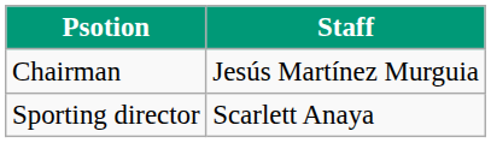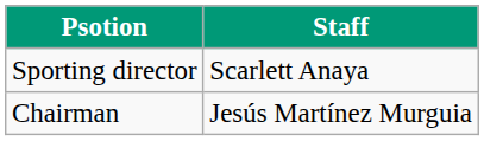rows swapped: Chairman <-> Sporting director
